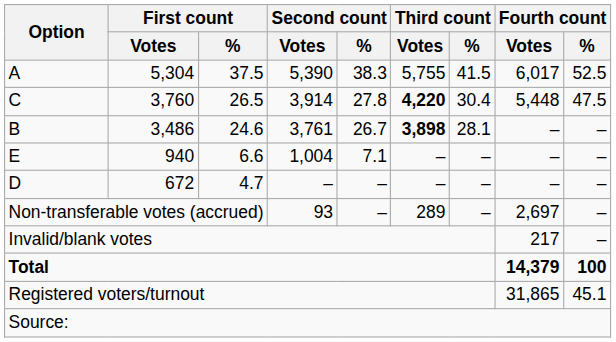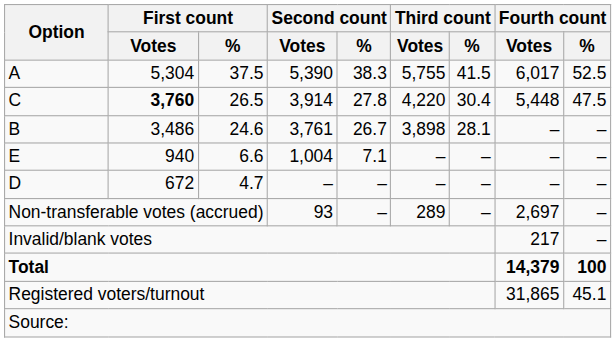C | First count / Votes: normal -> bold
C | Third count / Votes: bold -> normal
B | Third count / Votes: bold -> normal
